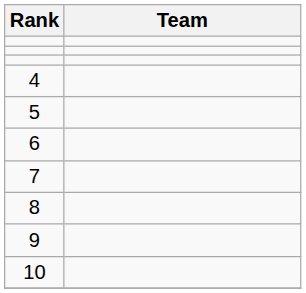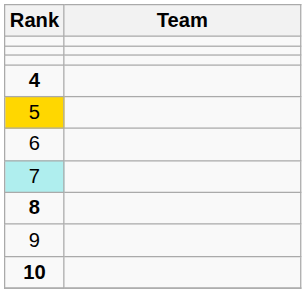row 5 | Rank: normal -> bold
row 6 | Rank: no background -> gold background
row 8 | Rank: no background -> paleturquoise background
row 9 | Rank: normal -> bold
row 11 | Rank: normal -> bold
